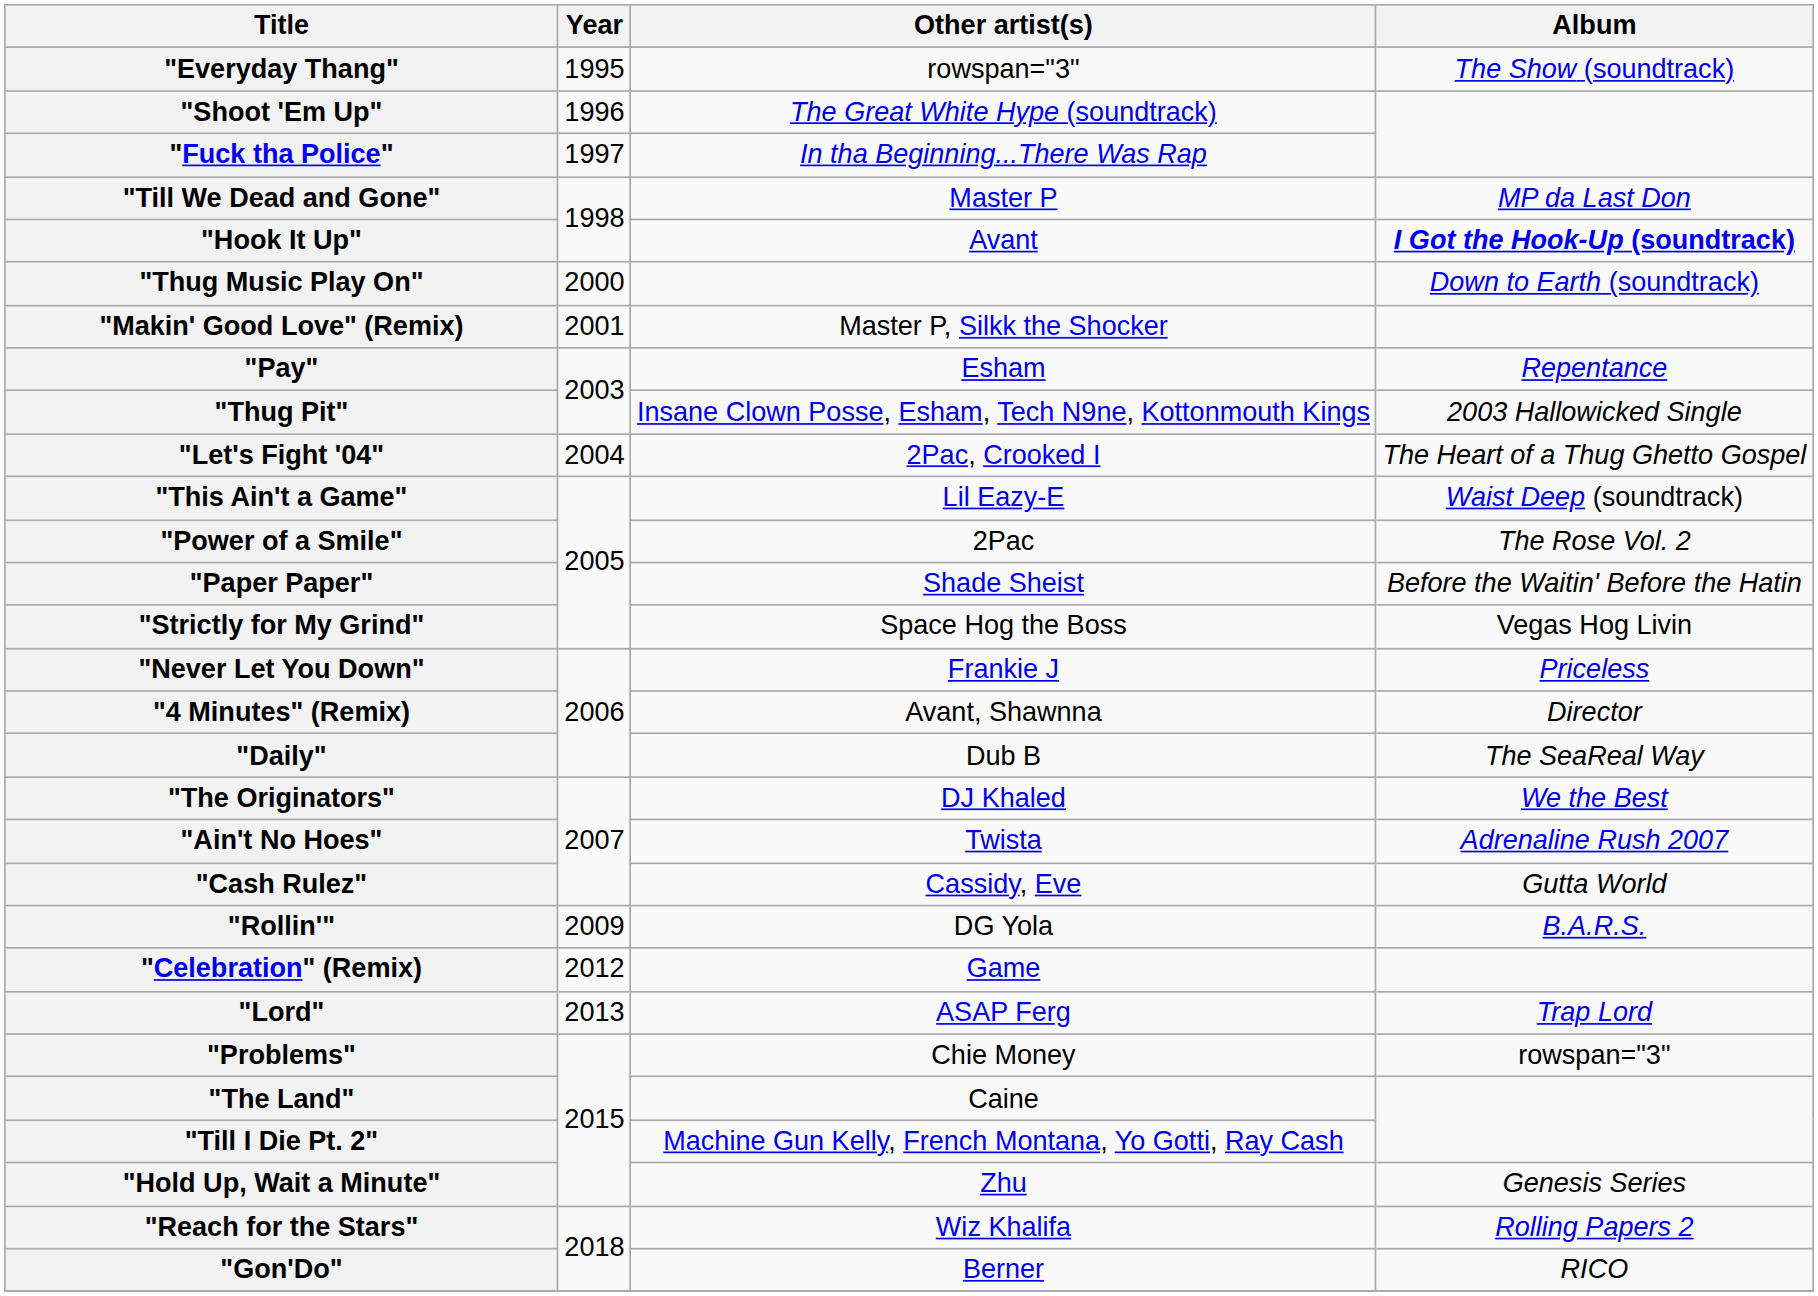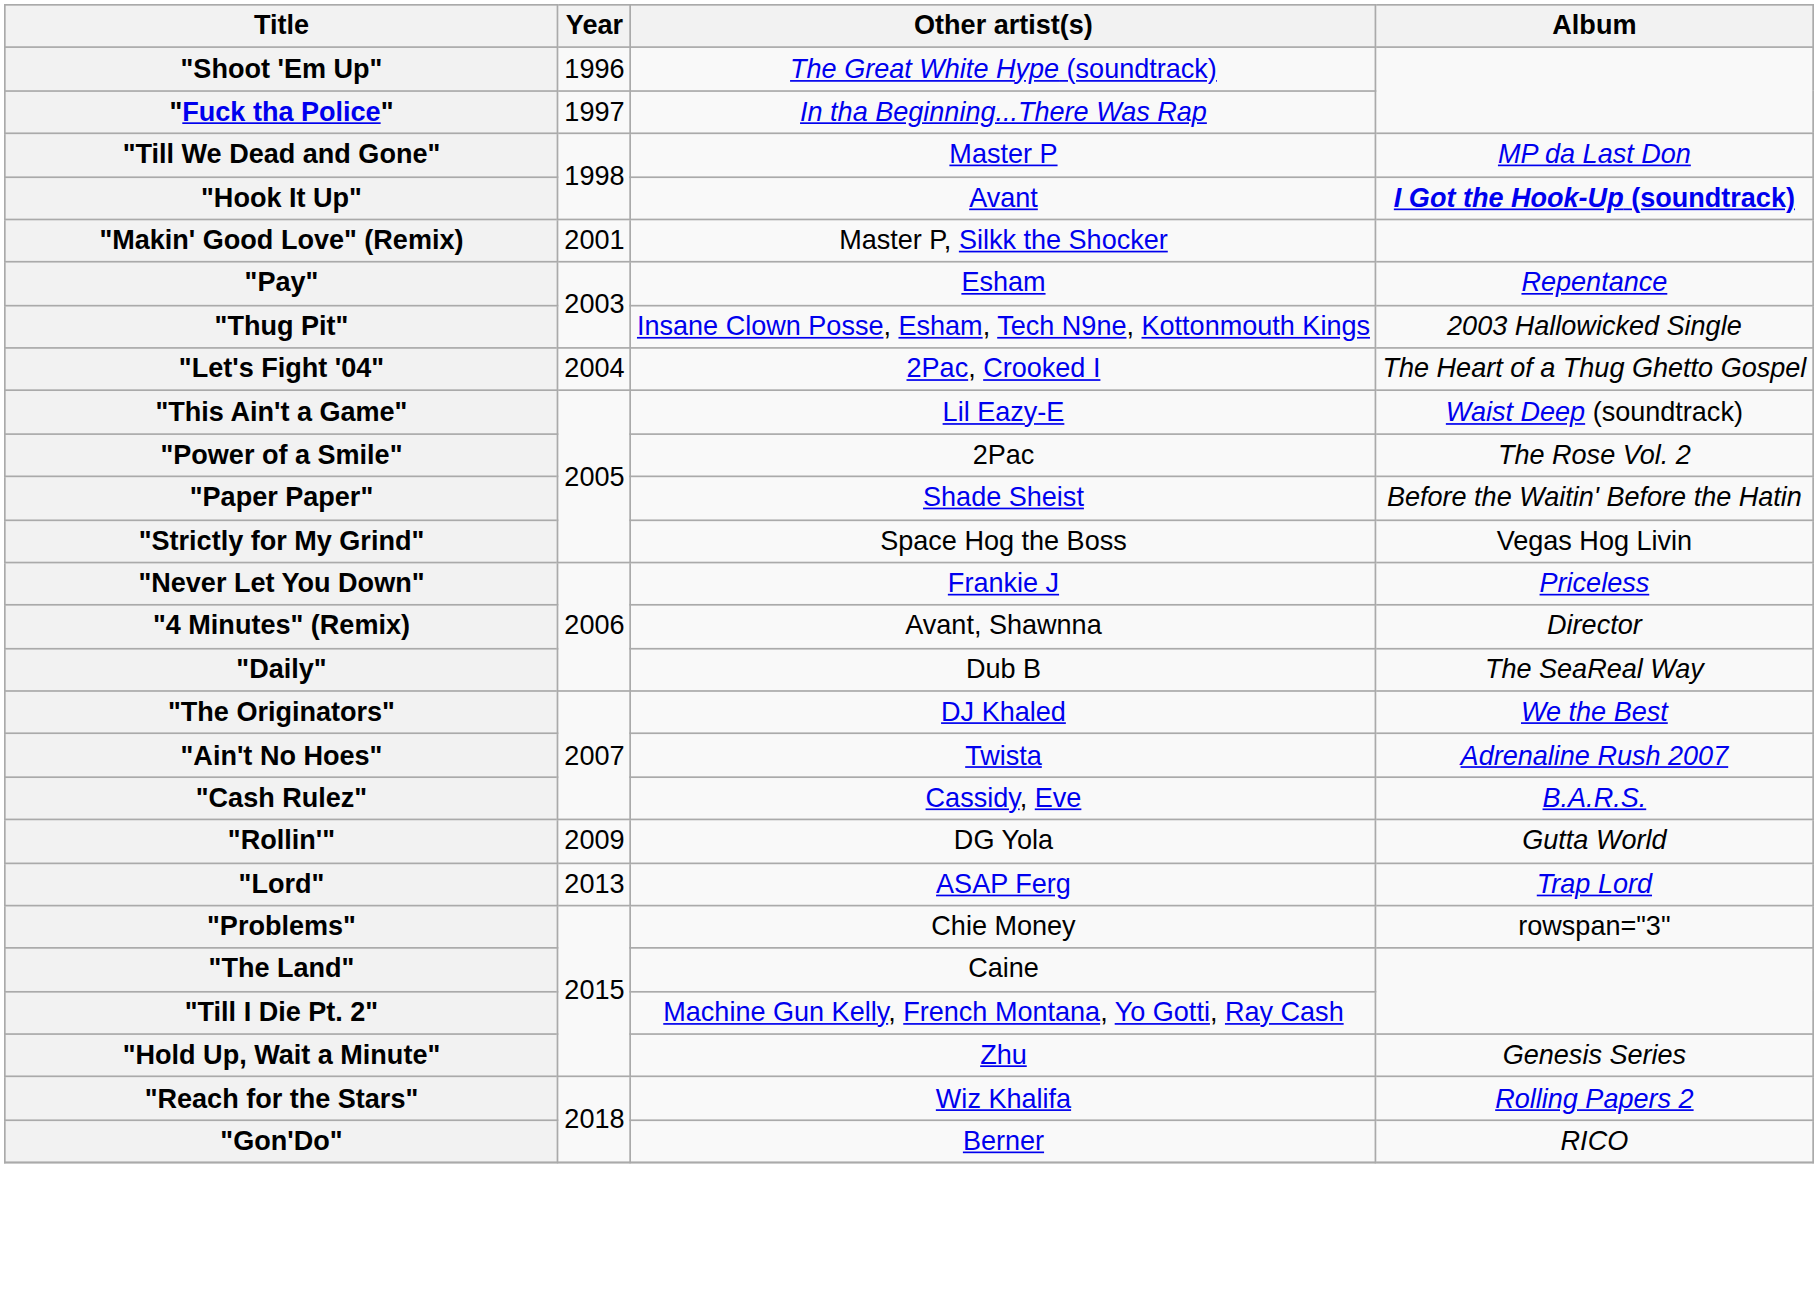- row: "Everyday Thang" | 1995 | rowspan="3" | The Show (soundtrack)
- row: "Thug Music Play On" | 2000 | Down to Earth (soundtrack)
"Cash Rulez" | Album: Gutta World -> B.A.R.S.
"Rollin'" | Album: B.A.R.S. -> Gutta World
- row: "Celebration" (Remix) | 2012 | Game
